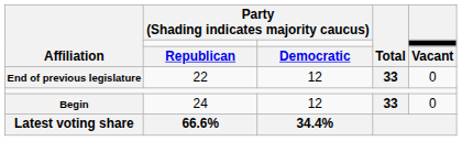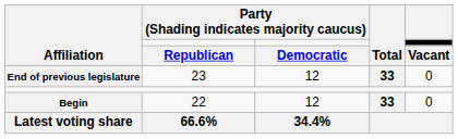End of previous legislature | column 2: 22 -> 23
Begin | column 2: 24 -> 22
